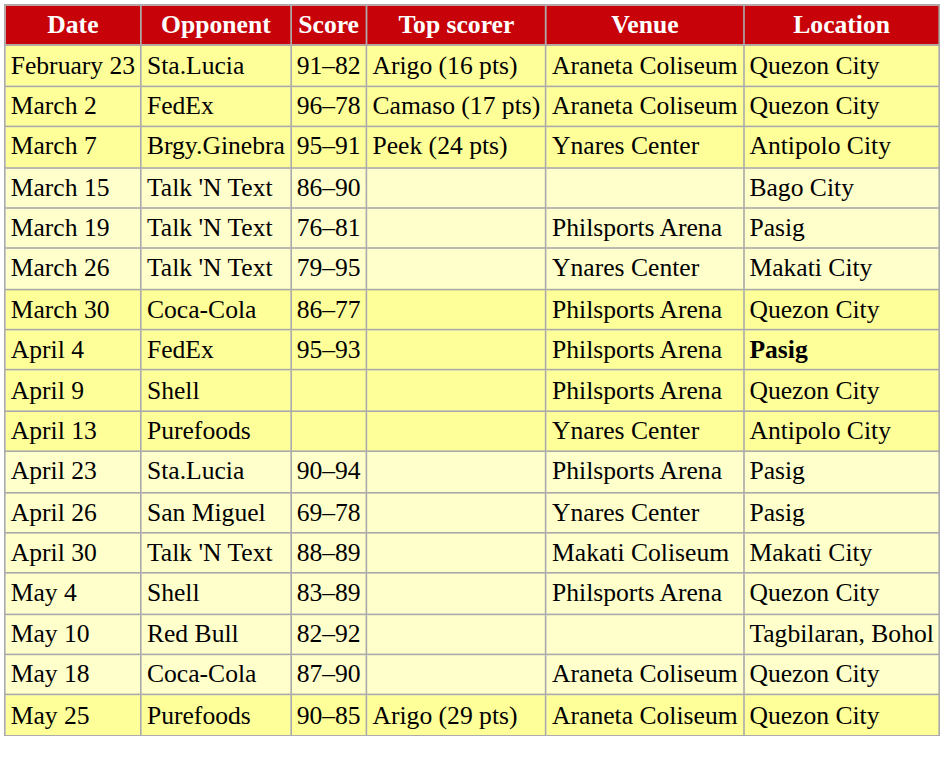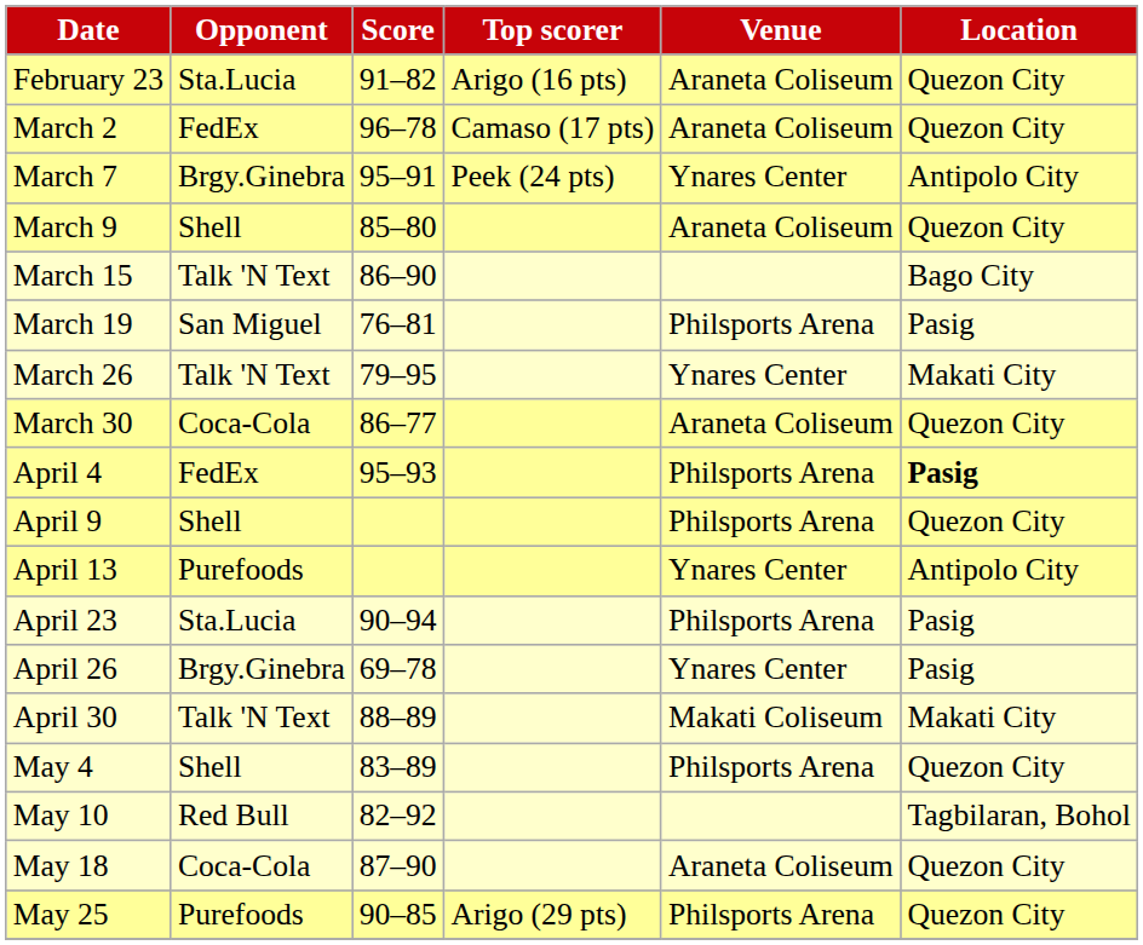+ row: March 9 | Shell | 85–80 | Araneta Coliseum | Quezon City
March 19 | Opponent: Talk 'N Text -> San Miguel
March 30 | Venue: Philsports Arena -> Araneta Coliseum
April 26 | Opponent: San Miguel -> Brgy.Ginebra
May 25 | Venue: Araneta Coliseum -> Philsports Arena
